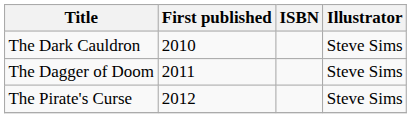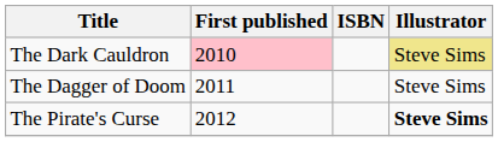The Dark Cauldron | First published: no background -> pink background
The Dark Cauldron | Illustrator: no background -> khaki background
The Pirate's Curse | Illustrator: normal -> bold
